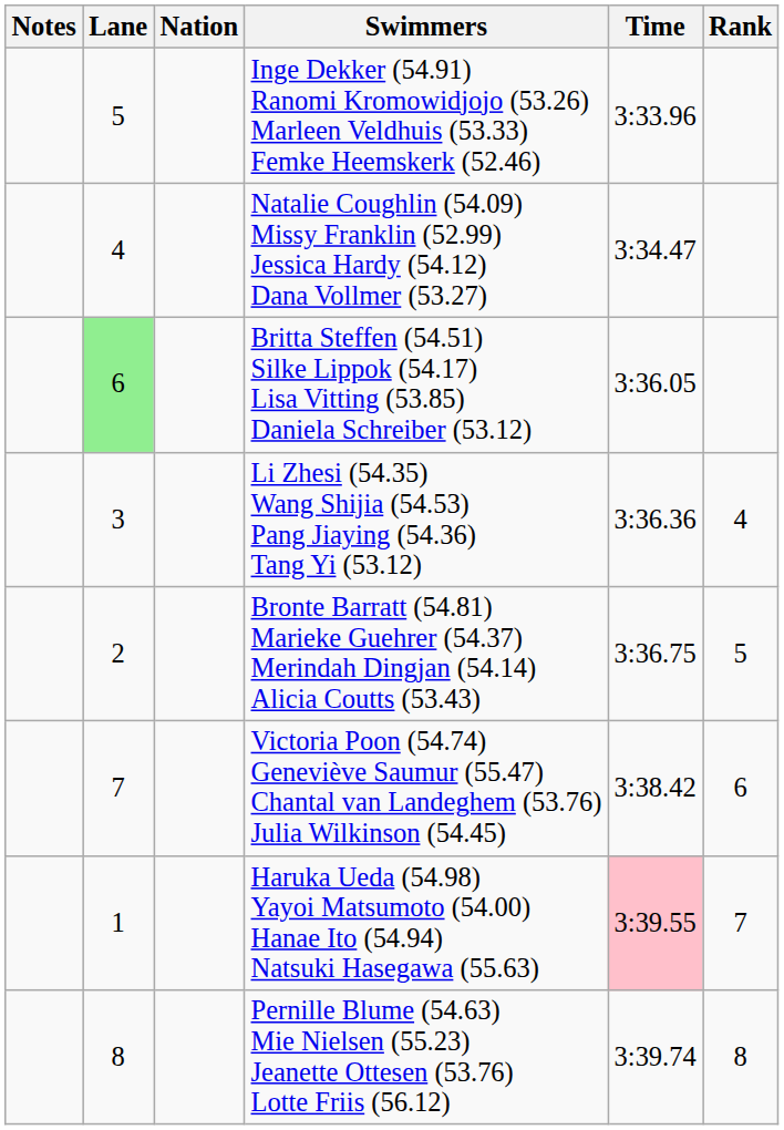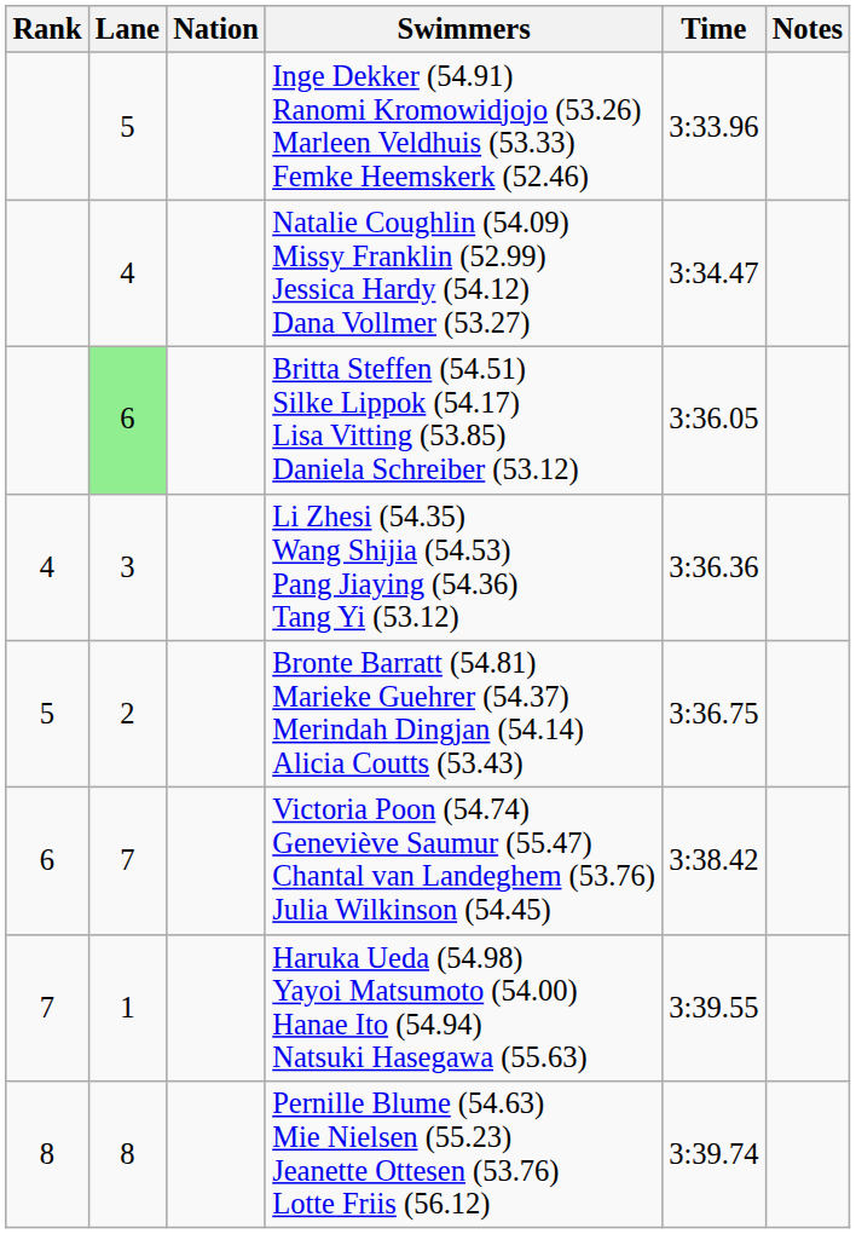columns swapped: Rank <-> Notes
row 8 | Time: pink background -> no background
